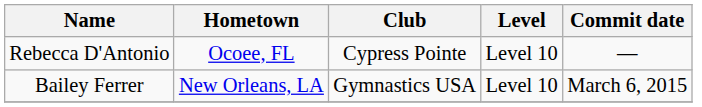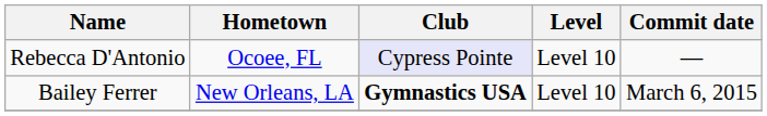Rebecca D'Antonio | Club: no background -> lavender background
Bailey Ferrer | Club: normal -> bold
